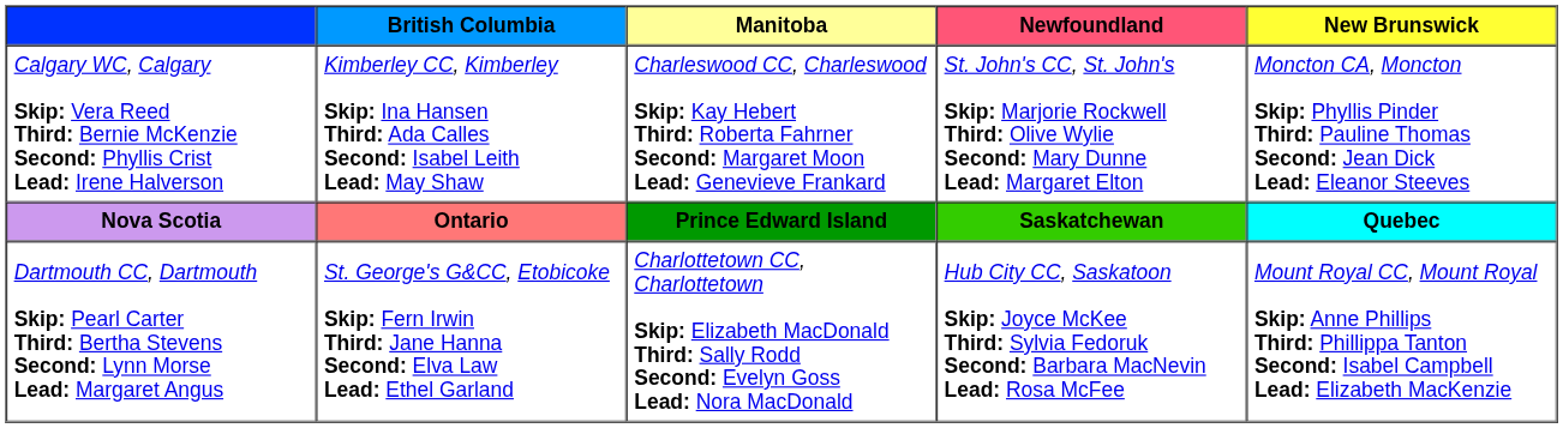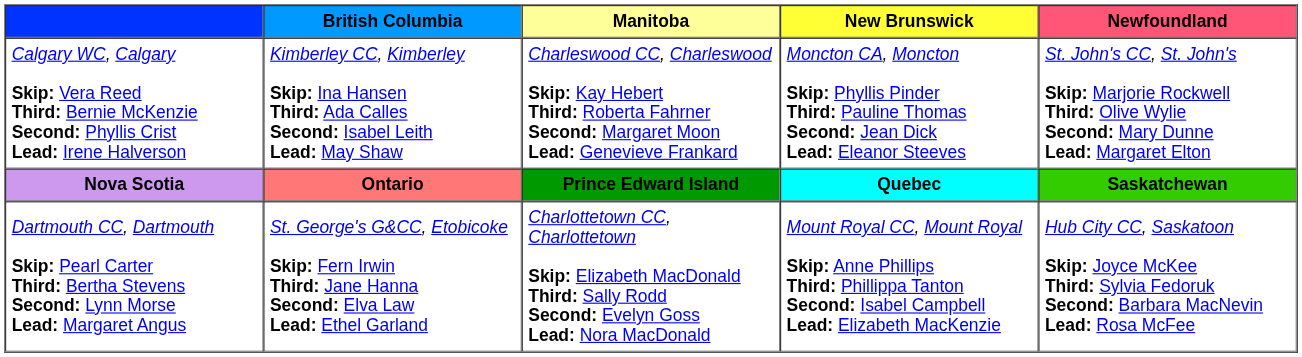columns swapped: New Brunswick <-> Newfoundland
